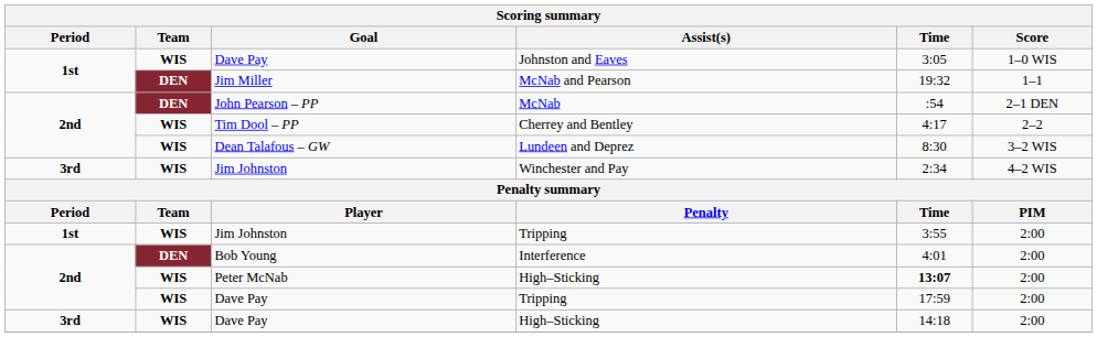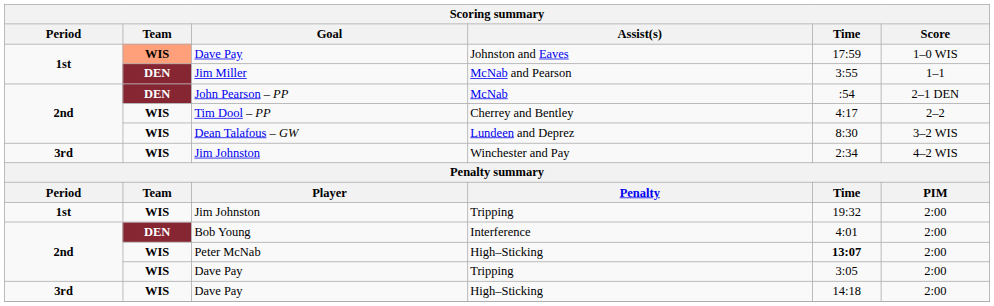Johnston and Eaves | Team: no background -> lightsalmon background
Johnston and Eaves | Time: 3:05 -> 17:59
McNab and Pearson | Time: 19:32 -> 3:55
Jim Johnston / Tripping | Time: 3:55 -> 19:32
Dave Pay / Tripping | Time: 17:59 -> 3:05
